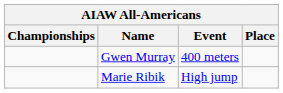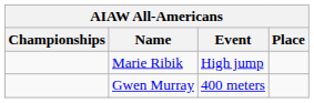rows swapped: Marie Ribik <-> Gwen Murray
